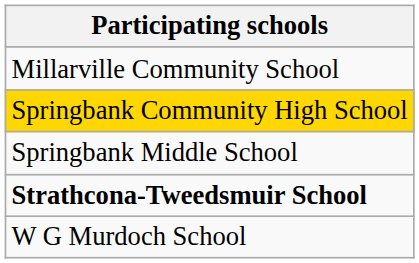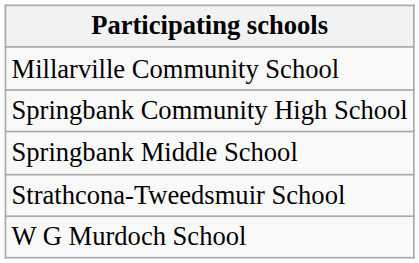row 3 | column 1: gold background -> no background
row 5 | column 1: bold -> normal
